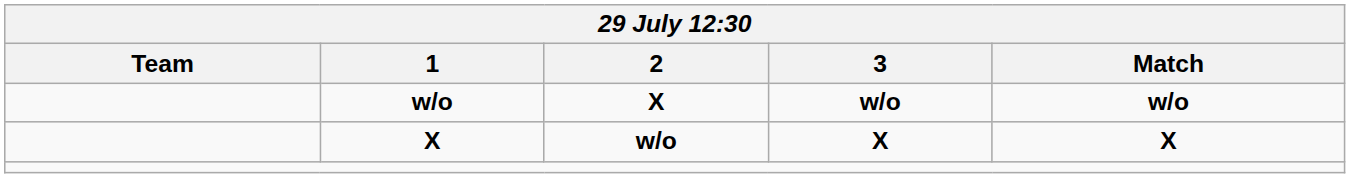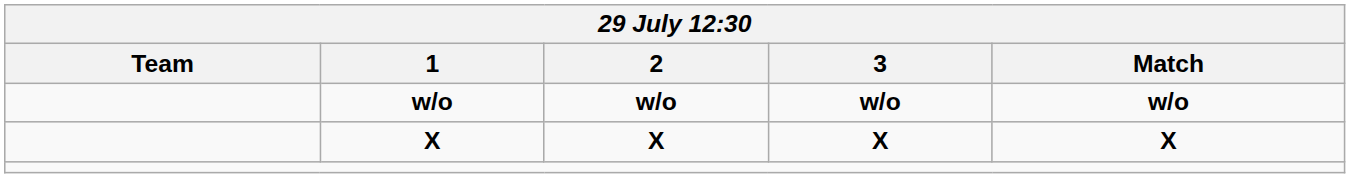row 3 | 2: X -> w/o
row 4 | 2: w/o -> X
